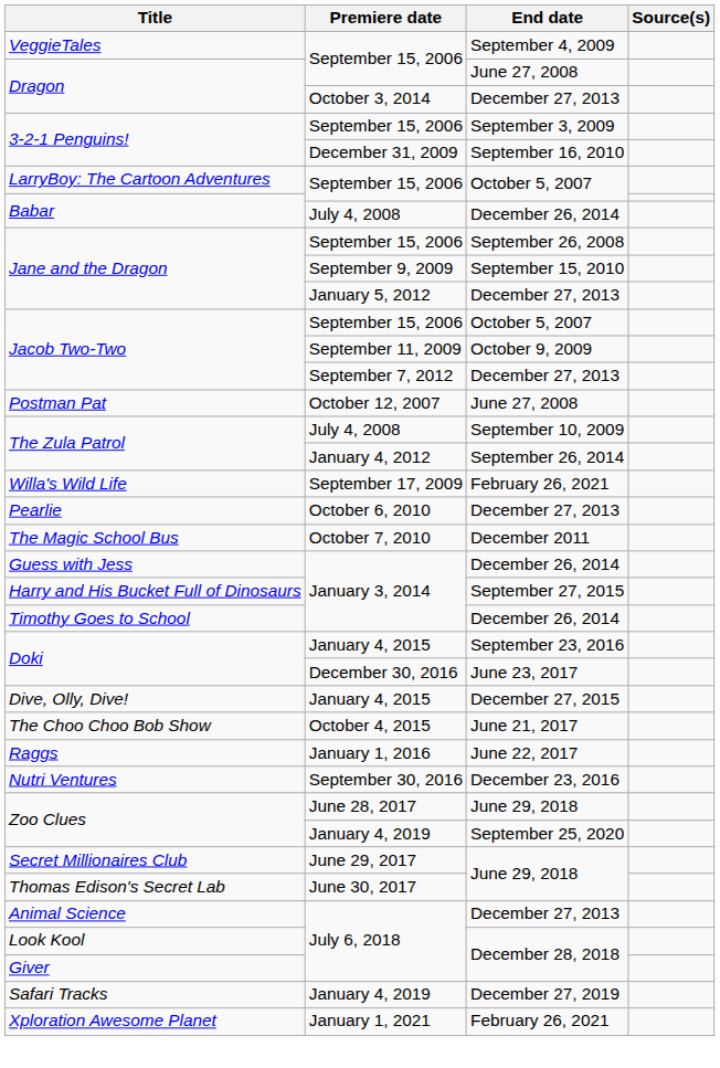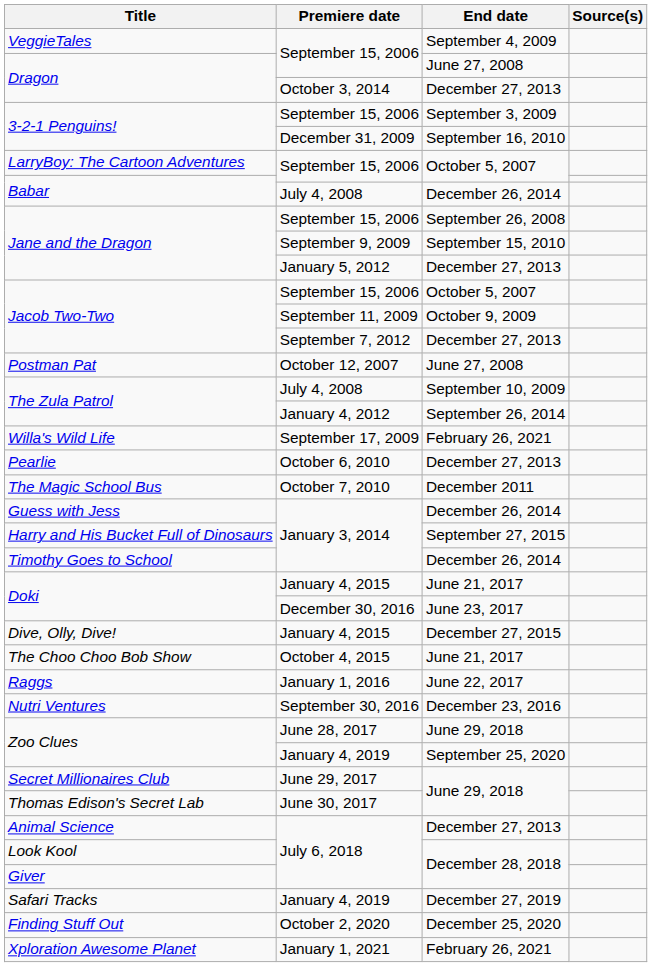Doki / January 4, 2015 | End date: September 23, 2016 -> June 21, 2017
+ row: Finding Stuff Out | October 2, 2020 | December 25, 2020
